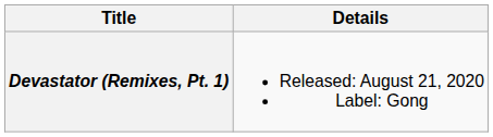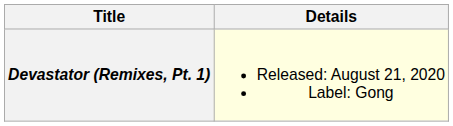Devastator (Remixes, Pt. 1) | Details: no background -> lightyellow background
